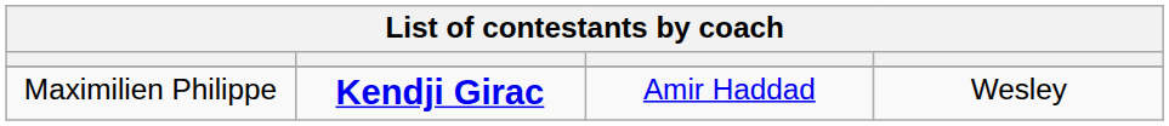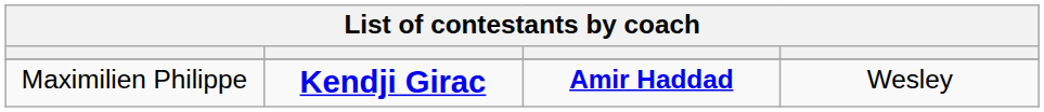Maximilien Philippe | column 3: normal -> bold
